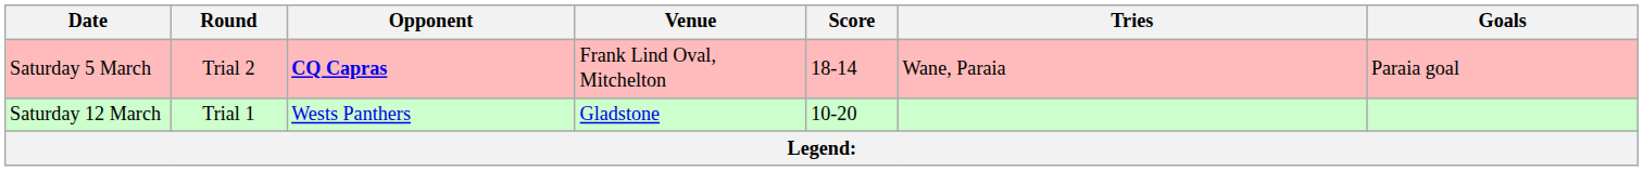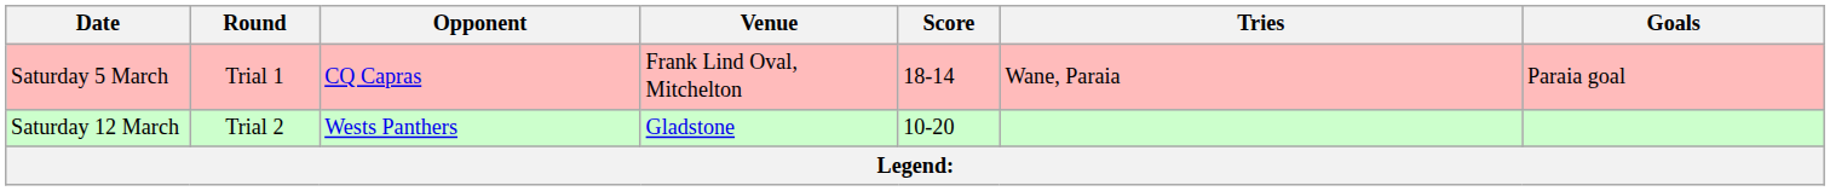Saturday 5 March | Round: Trial 2 -> Trial 1
Saturday 5 March | Opponent: bold -> normal
Saturday 12 March | Round: Trial 1 -> Trial 2
